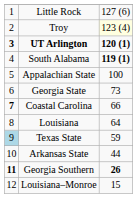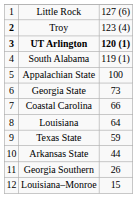Troy | column 1: normal -> bold
Troy | column 3: lightyellow background -> no background
South Alabama | column 3: bold -> normal
Coastal Carolina | column 1: bold -> normal
Texas State | column 1: lightblue background -> no background
Georgia Southern | column 1: bold -> normal
Georgia Southern | column 3: bold -> normal
